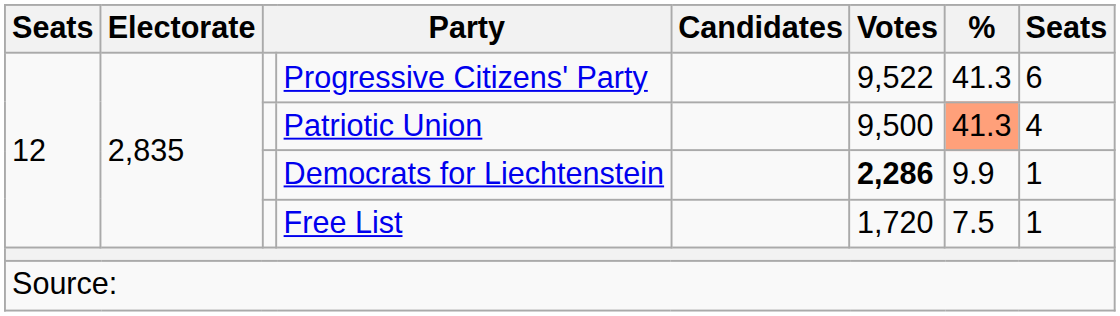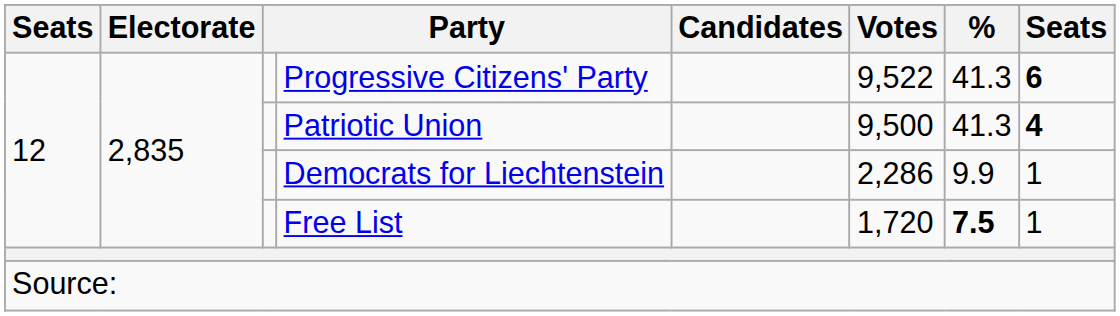Progressive Citizens' Party | column 8: normal -> bold
Patriotic Union | %: lightsalmon background -> no background
Patriotic Union | column 8: normal -> bold
Democrats for Liechtenstein | Votes: bold -> normal
Free List | %: normal -> bold
